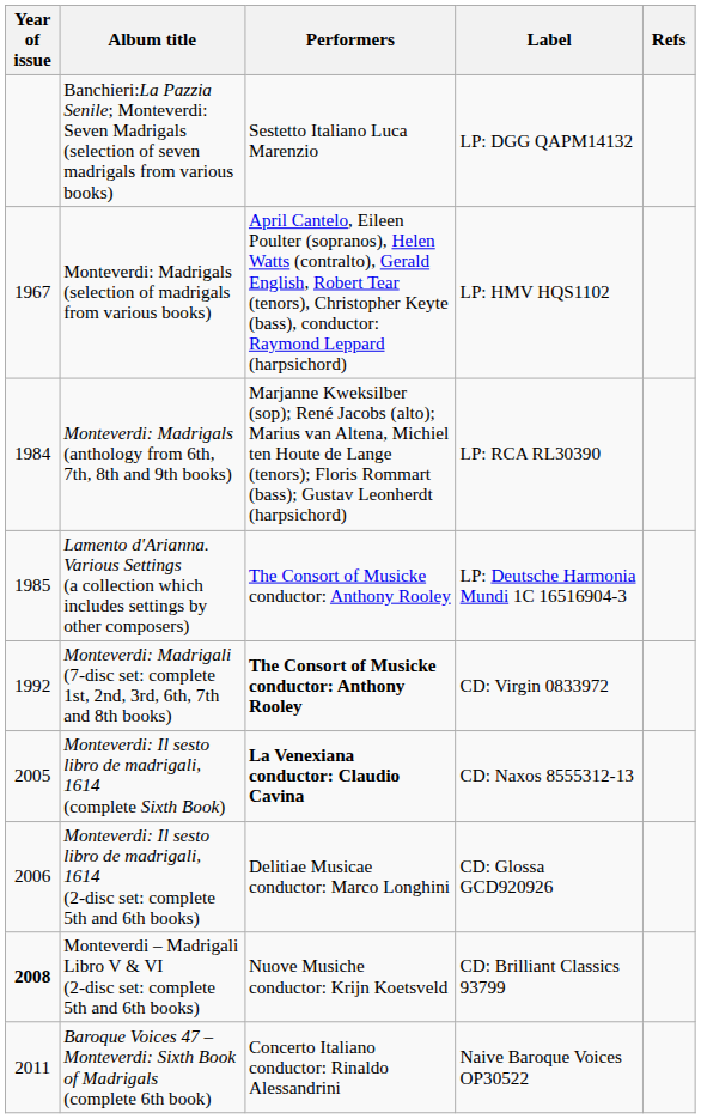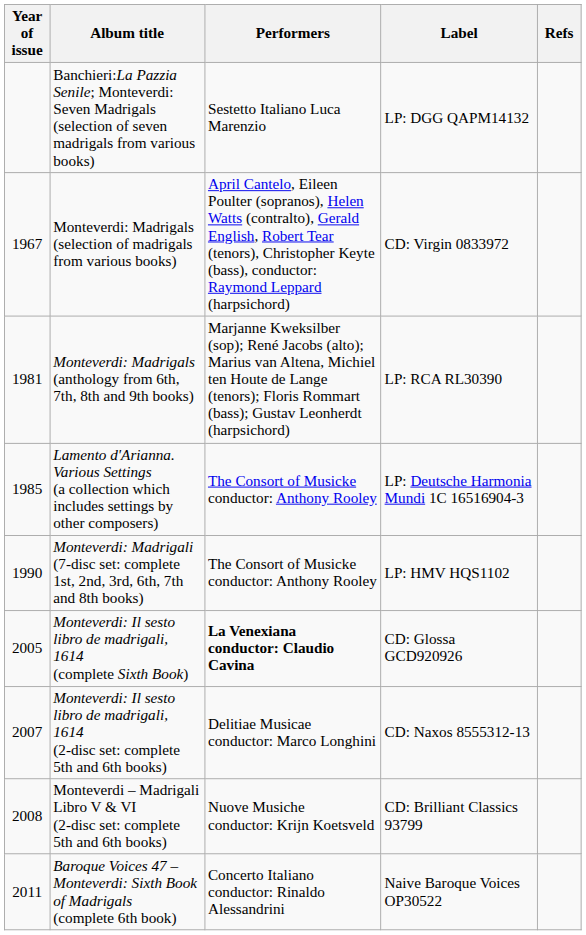row 3 | Label: LP: HMV HQS1102 -> CD: Virgin 0833972
row 4 | Year of issue: 1984 -> 1981
row 6 | Year of issue: 1992 -> 1990
row 6 | Performers: bold -> normal
row 6 | Label: CD: Virgin 0833972 -> LP: HMV HQS1102
row 7 | Label: CD: Naxos 8555312-13 -> CD: Glossa GCD920926
row 8 | Year of issue: 2006 -> 2007
row 8 | Label: CD: Glossa GCD920926 -> CD: Naxos 8555312-13
row 9 | Year of issue: bold -> normal
